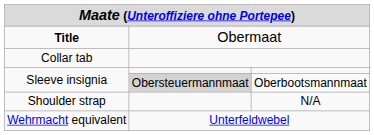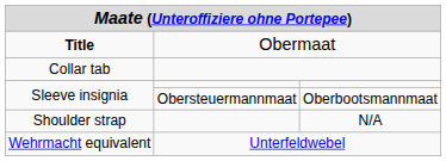Sleeve insignia / Oberbootsmannmaat | column 2: lightgrey background -> no background
